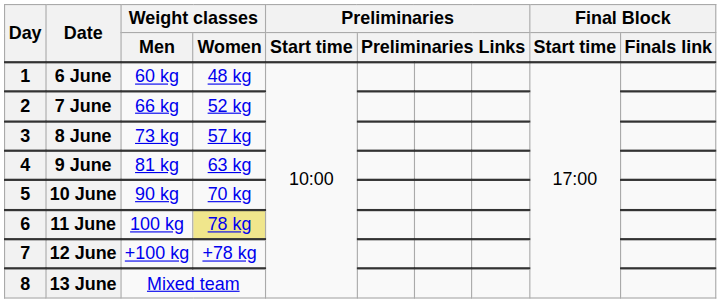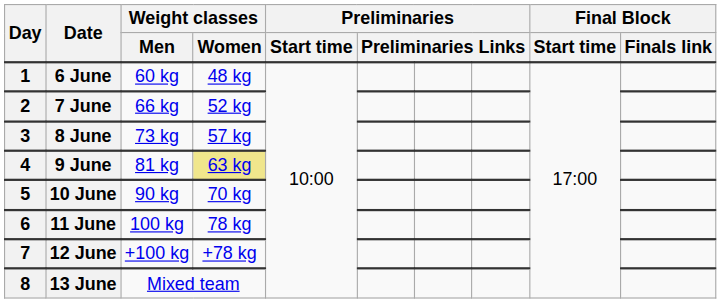9 June | Weight classes / Women: no background -> khaki background
11 June | Weight classes / Women: khaki background -> no background
